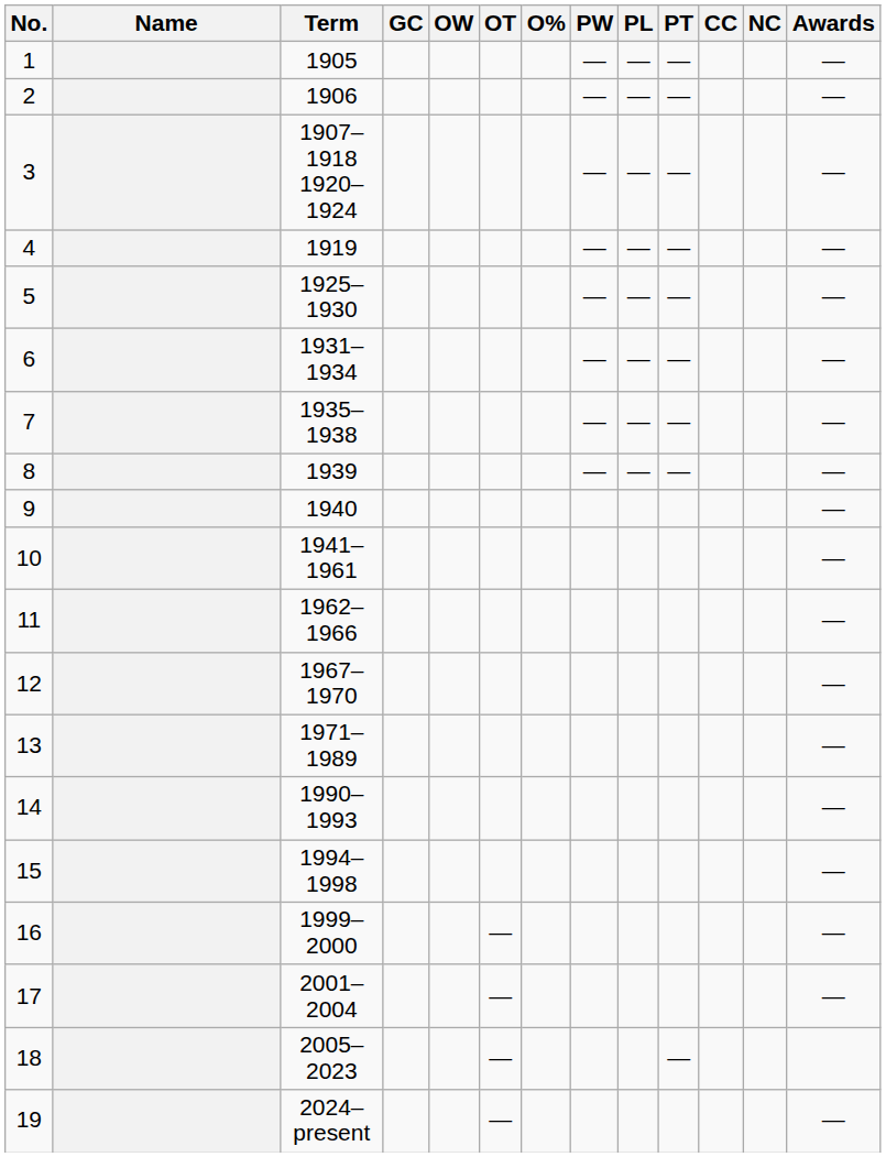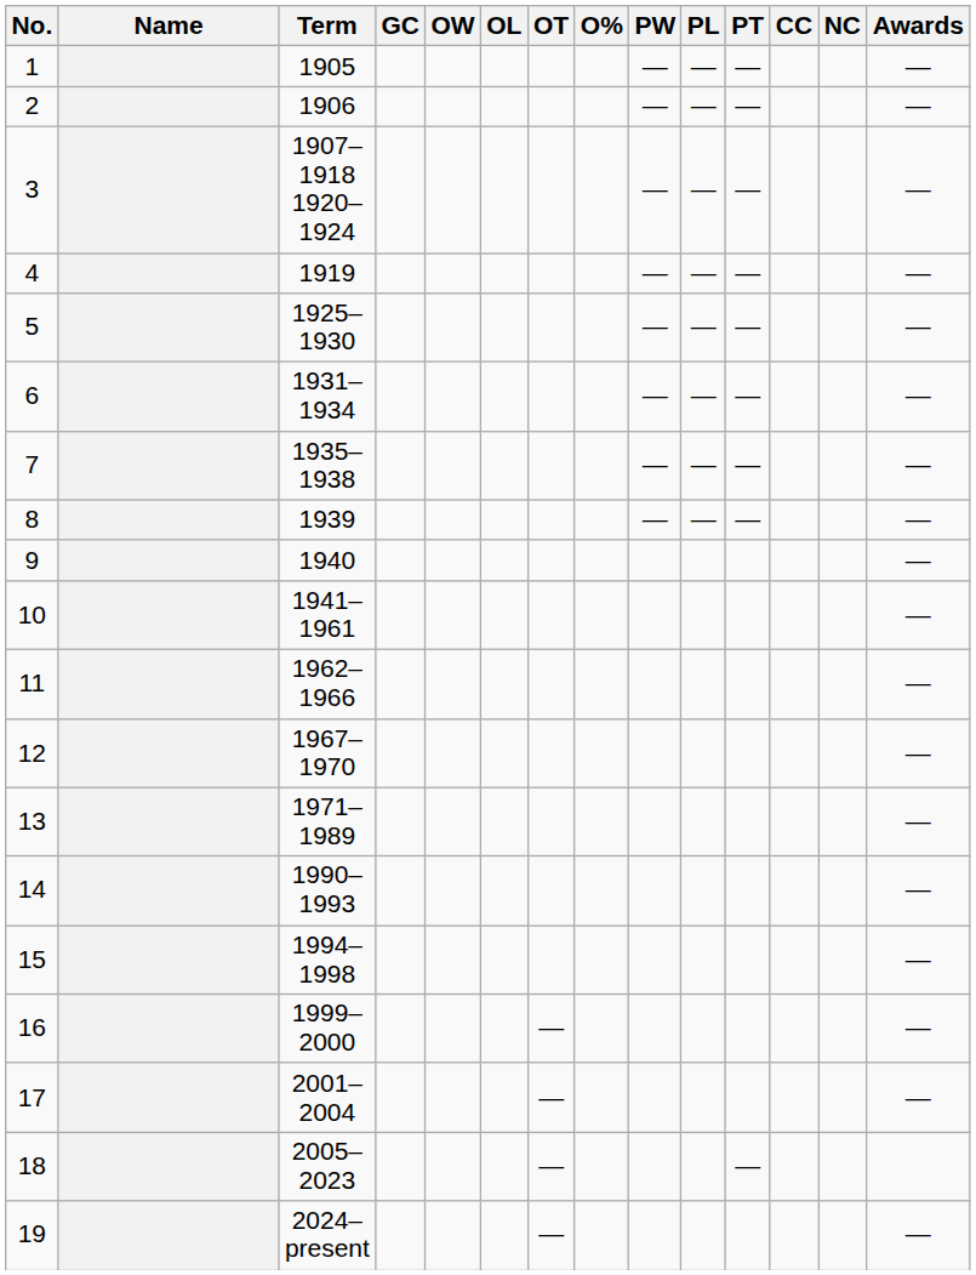+ column: OL
